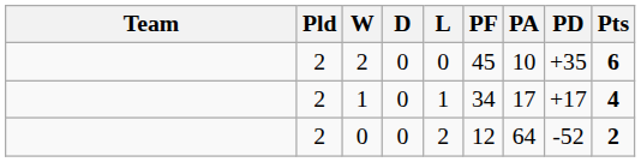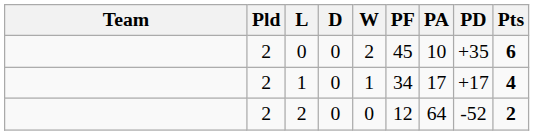columns swapped: W <-> L
